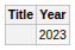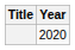row 2 | Year: 2023 -> 2020
